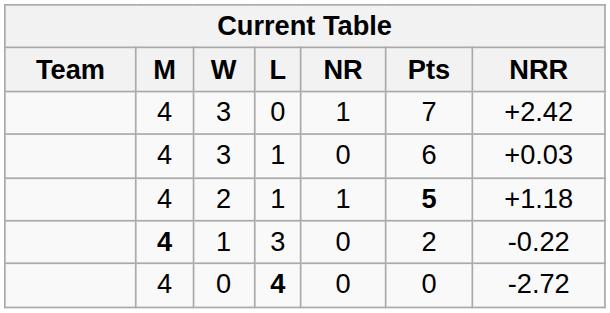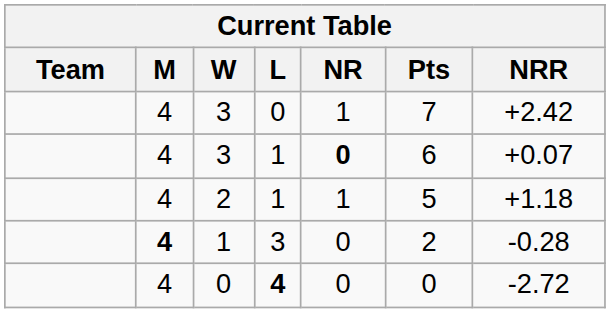row 4 | NR: normal -> bold
row 4 | NRR: +0.03 -> +0.07
row 5 | Pts: bold -> normal
row 6 | NRR: -0.22 -> -0.28
